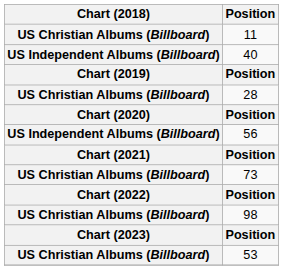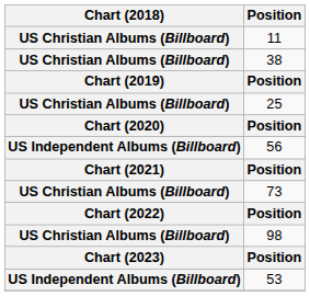row 3 | Chart (2018): US Independent Albums (Billboard) -> US Christian Albums (Billboard)
row 3 | Position: 40 -> 38
row 5 | Position: 28 -> 25
row 13 | Chart (2018): US Christian Albums (Billboard) -> US Independent Albums (Billboard)
